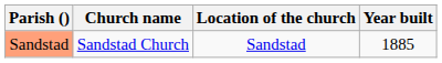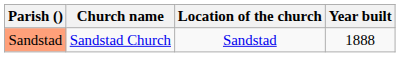row 2 | Year built: 1885 -> 1888
